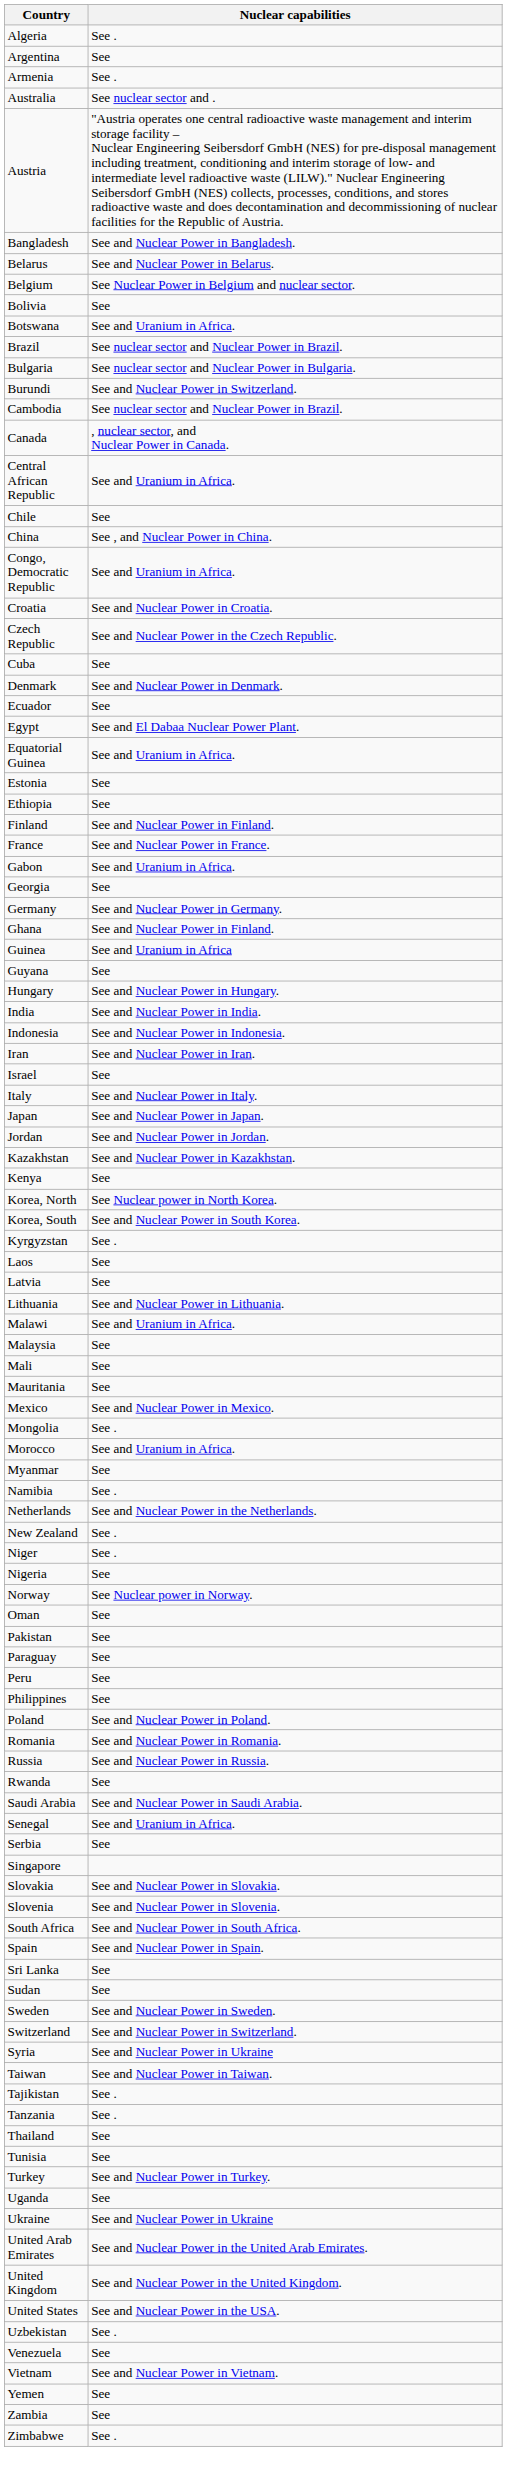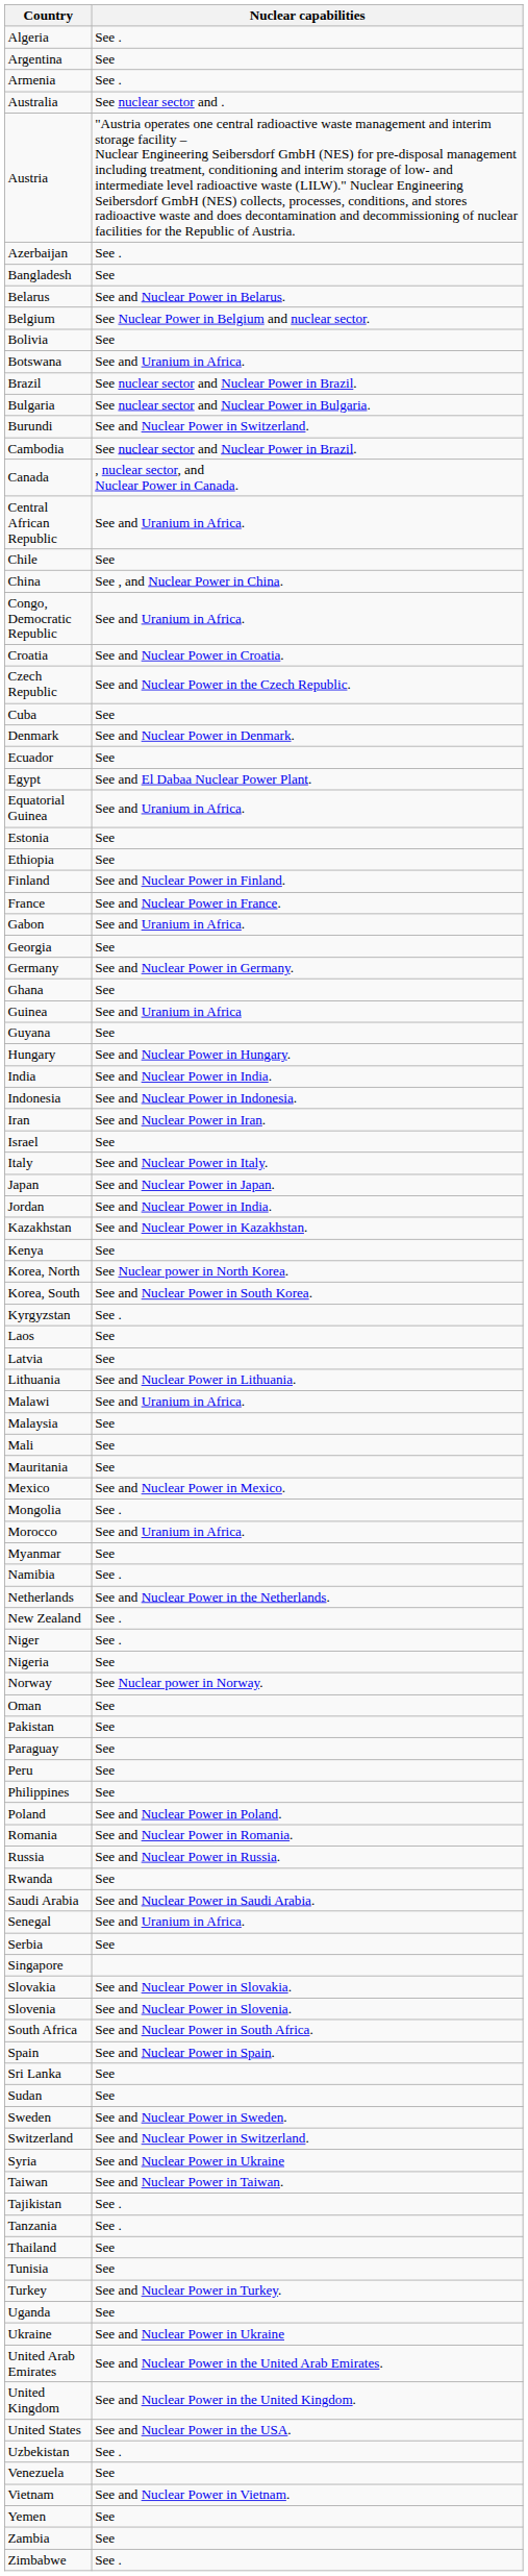+ row: Azerbaijan | See .
Bangladesh | Nuclear capabilities: See and Nuclear Power in Bangladesh. -> See
Ghana | Nuclear capabilities: See and Nuclear Power in Finland. -> See
Jordan | Nuclear capabilities: See and Nuclear Power in Jordan. -> See and Nuclear Power in India.
